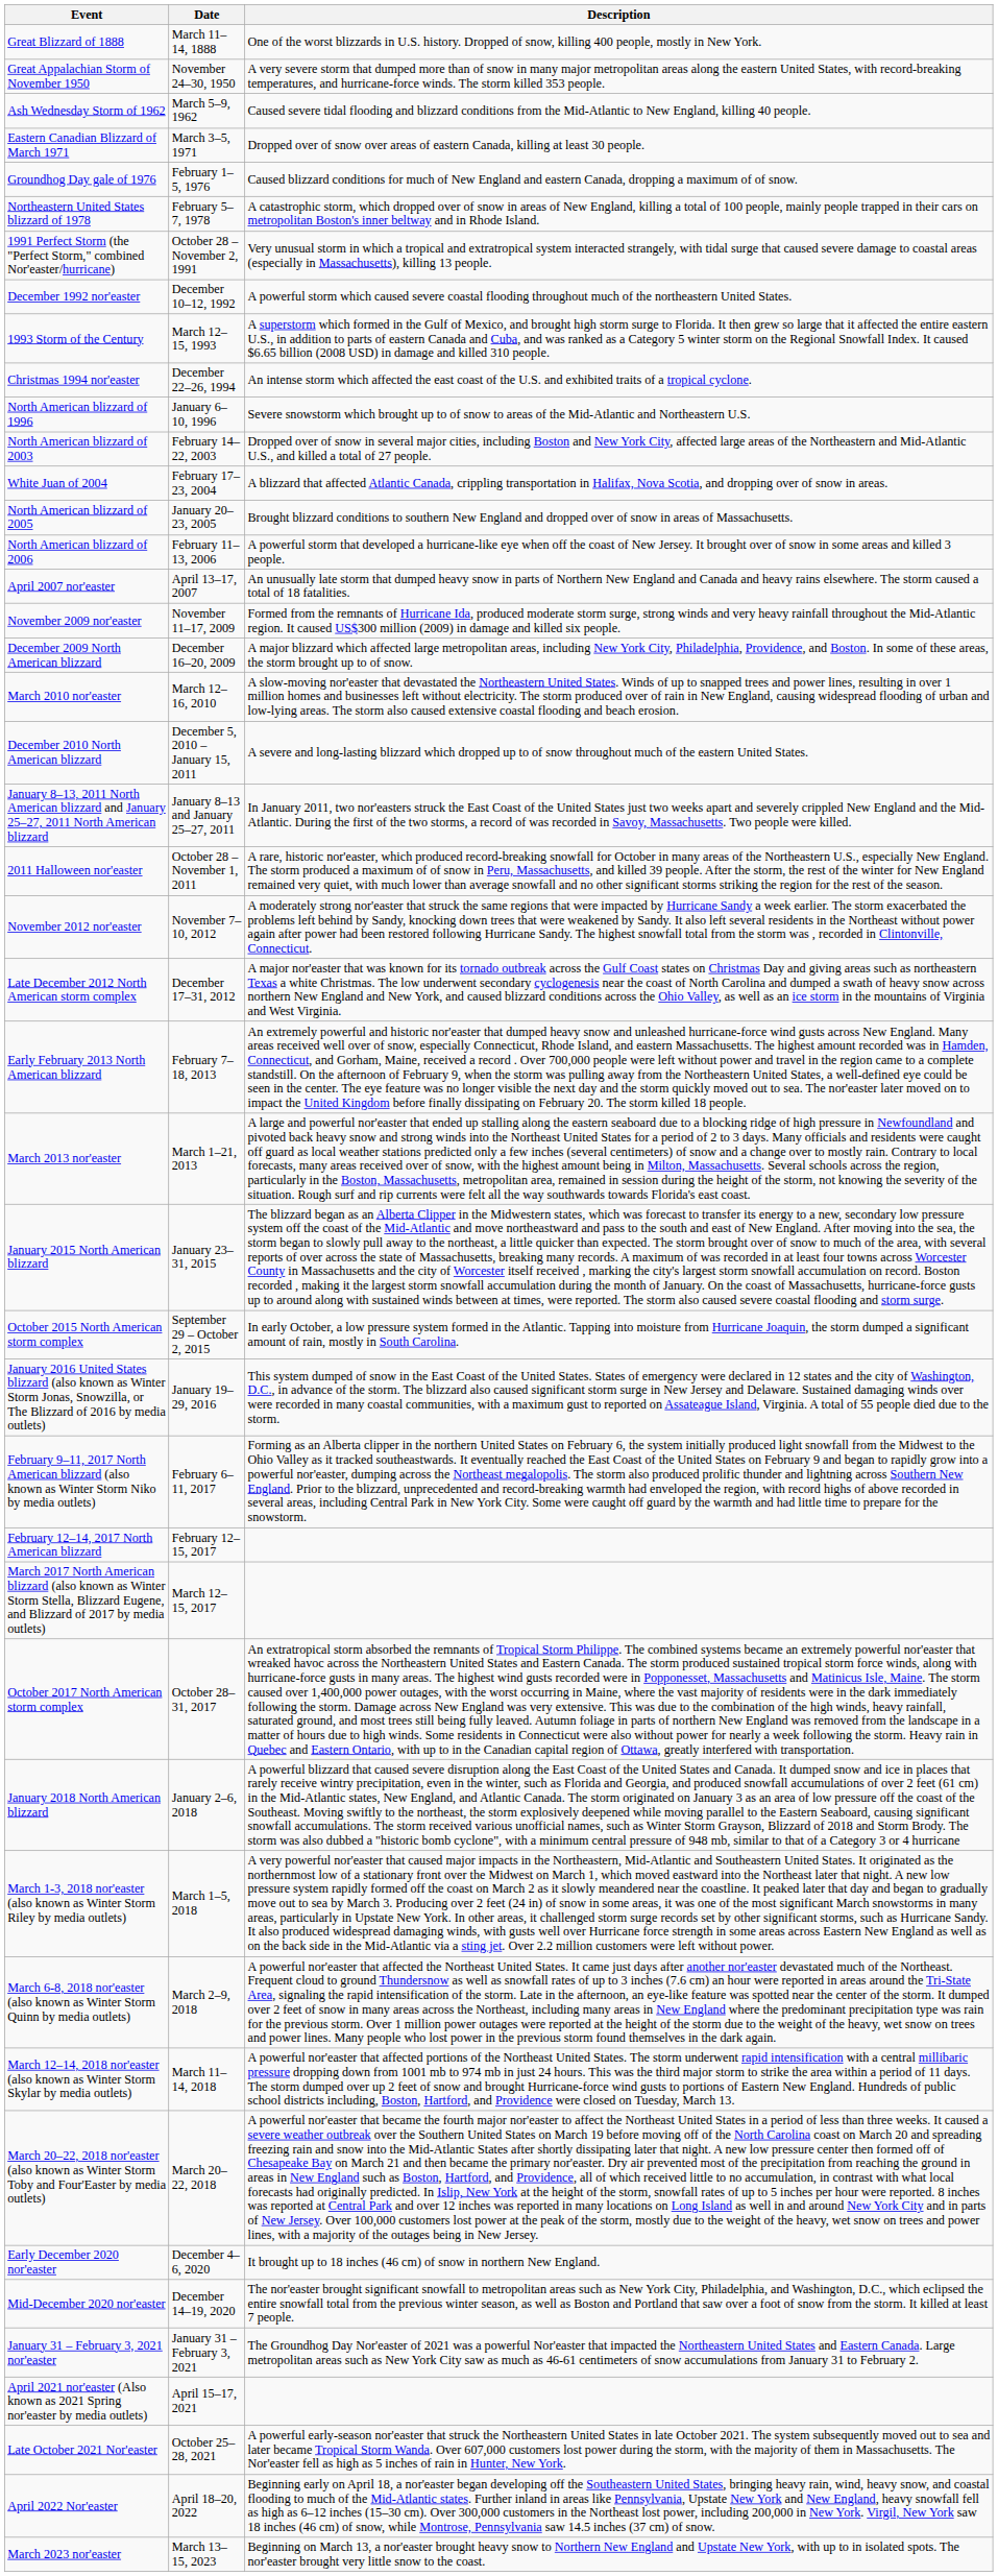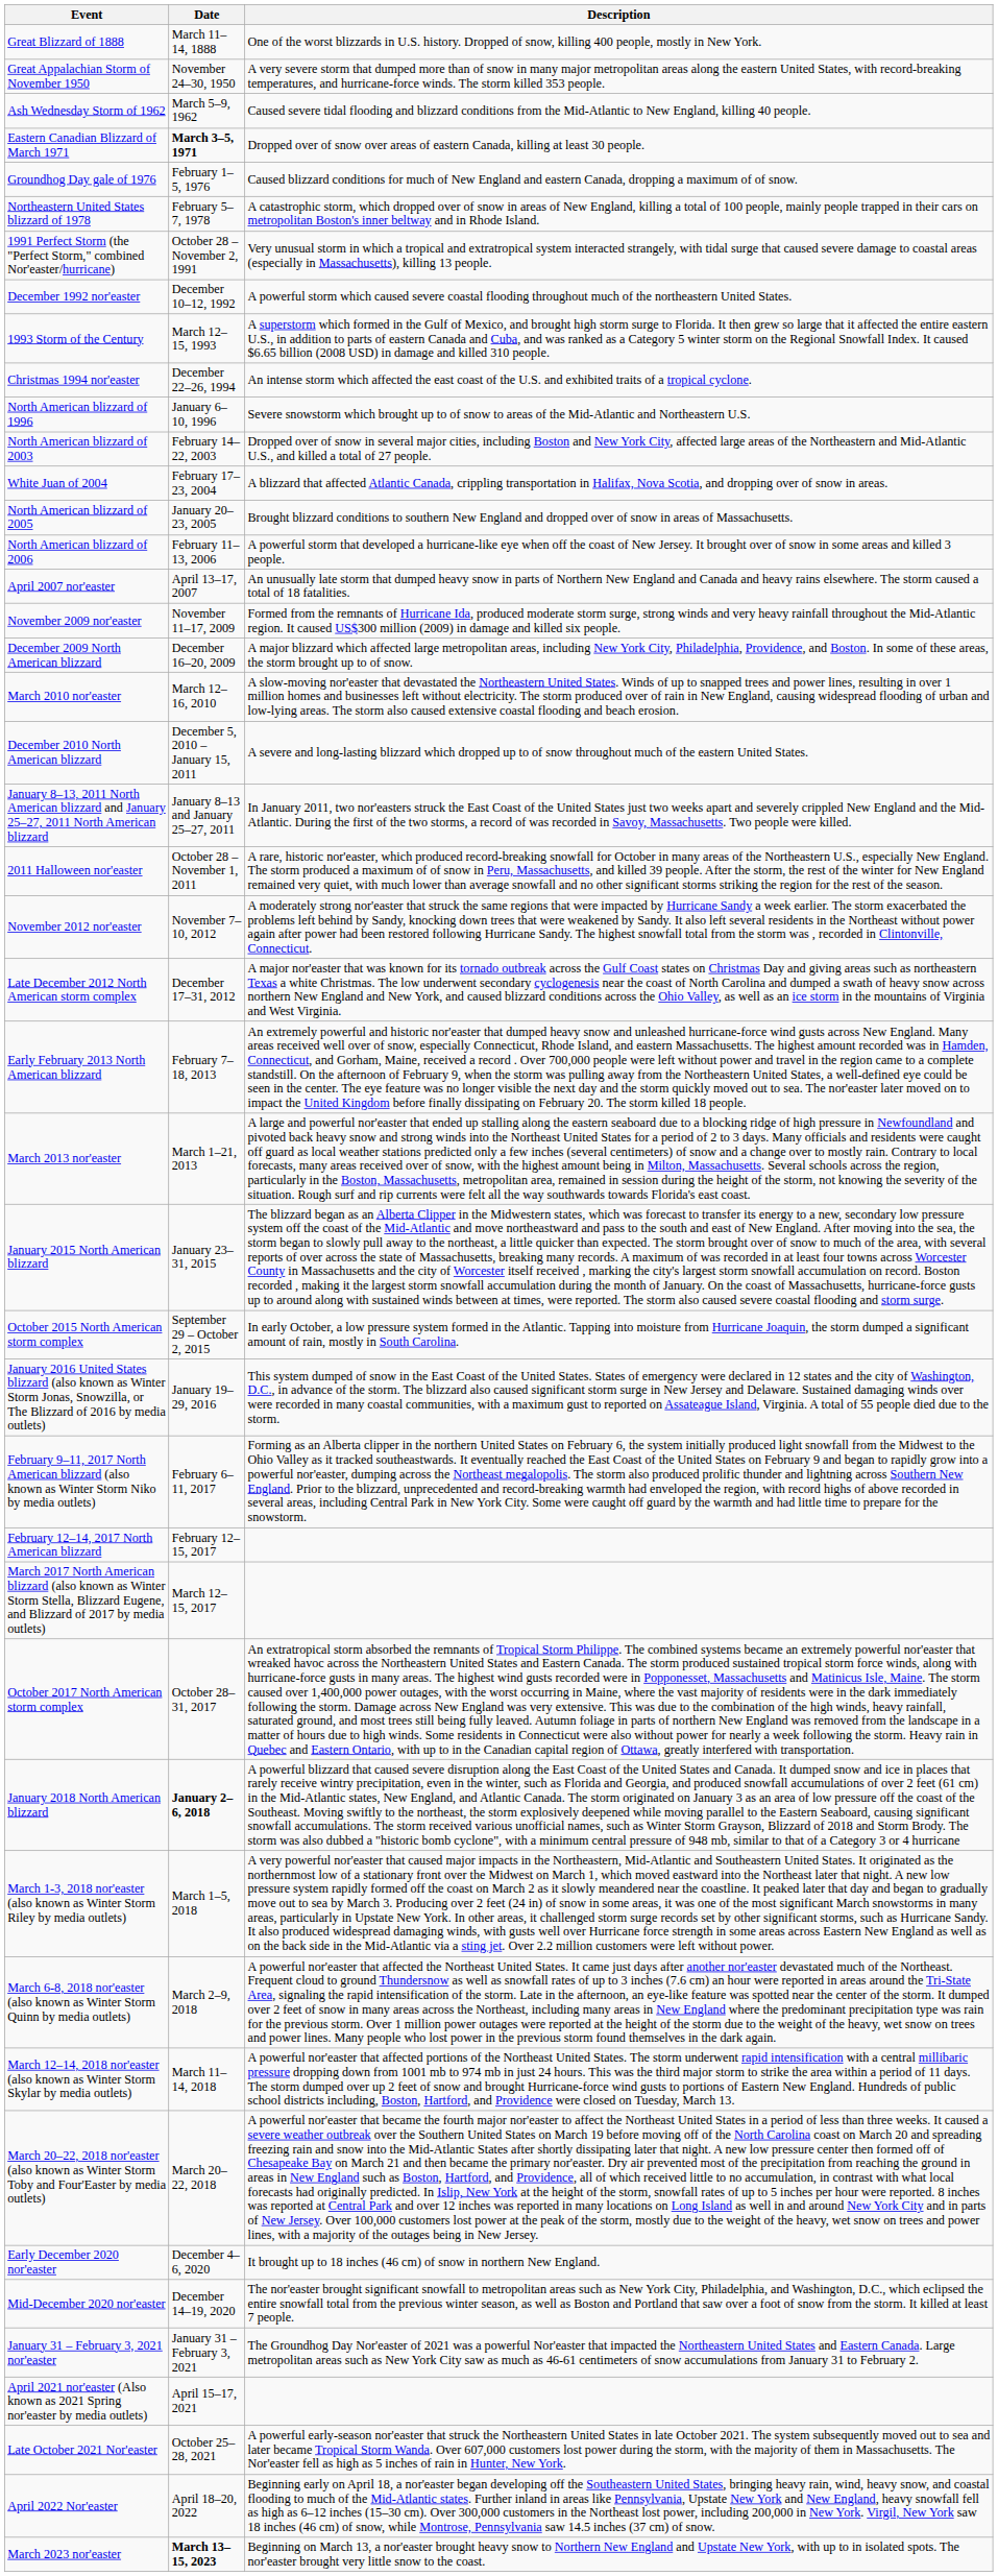Eastern Canadian Blizzard of March 1971 | Date: normal -> bold
January 2018 North American blizzard | Date: normal -> bold
March 2023 nor'easter | Date: normal -> bold
